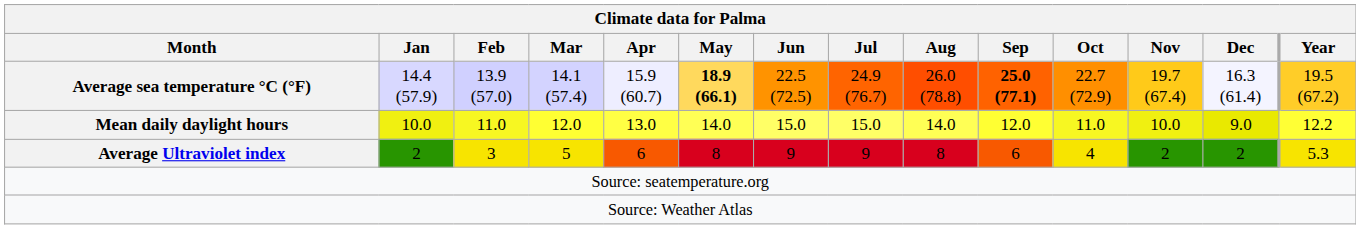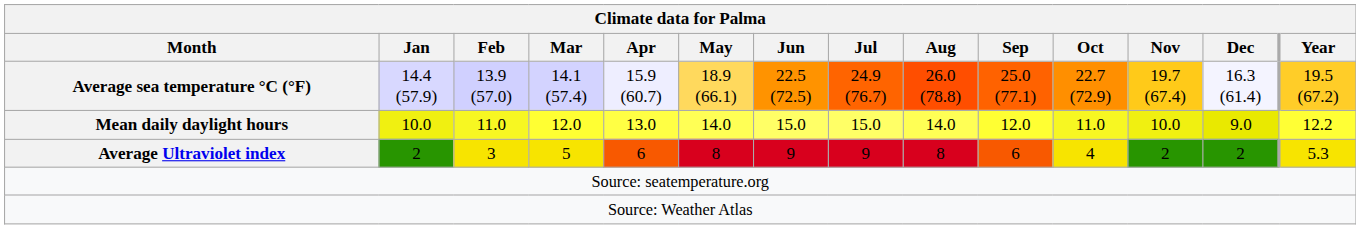row 3 | May: bold -> normal
row 3 | Sep: bold -> normal
